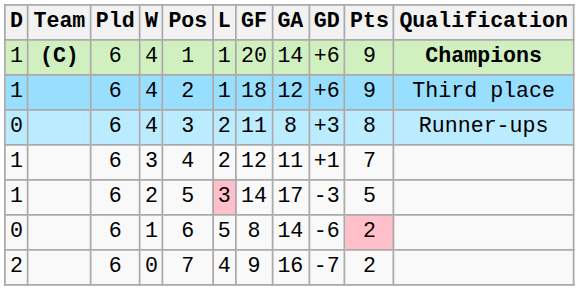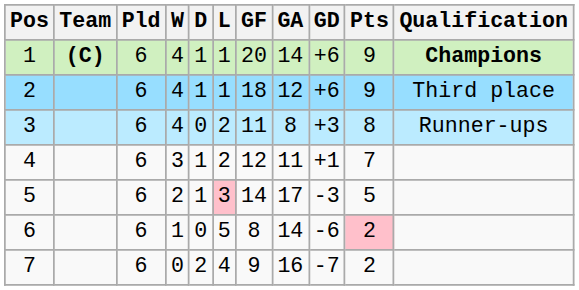columns swapped: Pos <-> D
